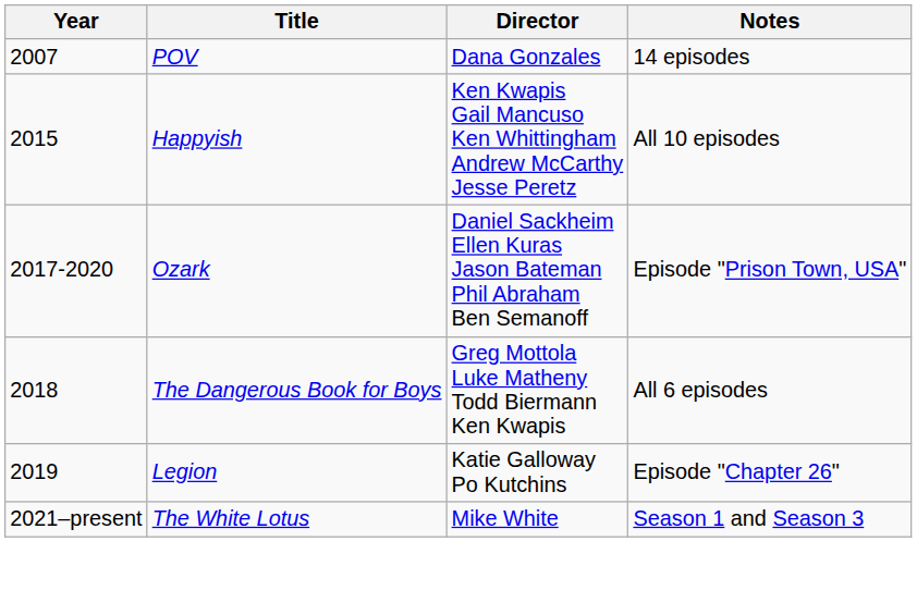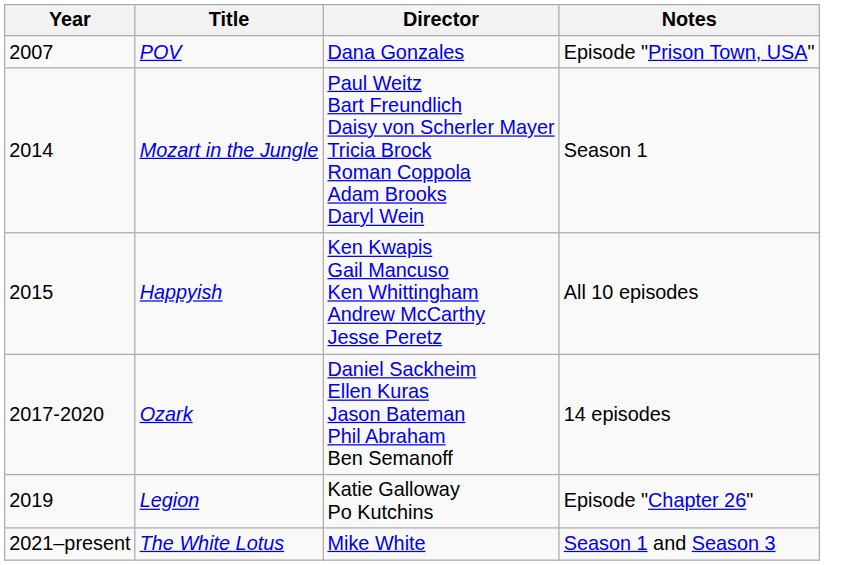POV | Notes: 14 episodes -> Episode "Prison Town, USA"
+ row: 2014 | Mozart in the Jungle | Paul Weitz Bart Freundlich Daisy von Scherler Mayer Tricia Brock Roman Coppola Adam Brooks Daryl Wein | Season 1
Ozark | Notes: Episode "Prison Town, USA" -> 14 episodes
- row: 2018 | The Dangerous Book for Boys | Greg Mottola Luke Matheny Todd Biermann Ken Kwapis | All 6 episodes
